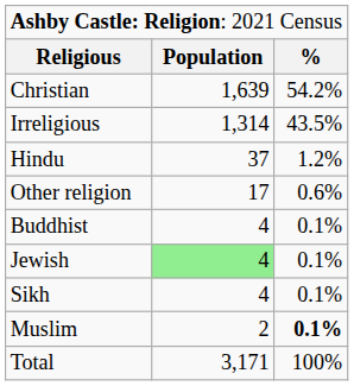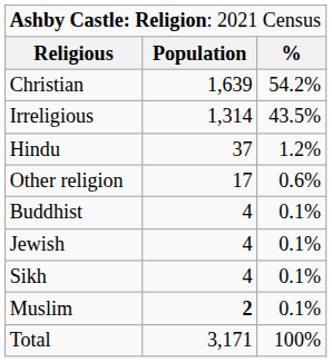Jewish | column 2: lightgreen background -> no background
Muslim | column 2: normal -> bold
Muslim | column 3: bold -> normal
